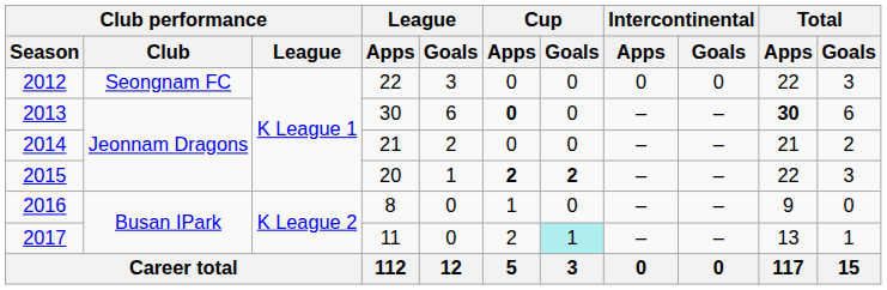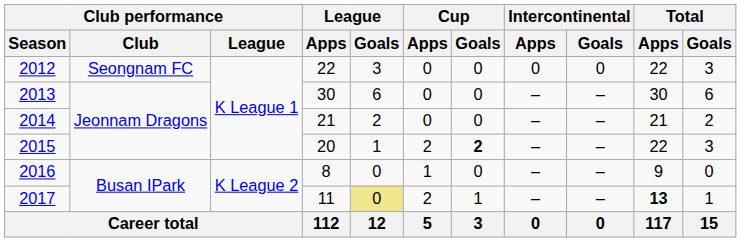2013 | Cup / Apps: bold -> normal
2013 | Total / Apps: bold -> normal
2015 | Cup / Apps: bold -> normal
2017 | League / Goals: no background -> khaki background
2017 | Cup / Goals: paleturquoise background -> no background
2017 | Total / Apps: normal -> bold
